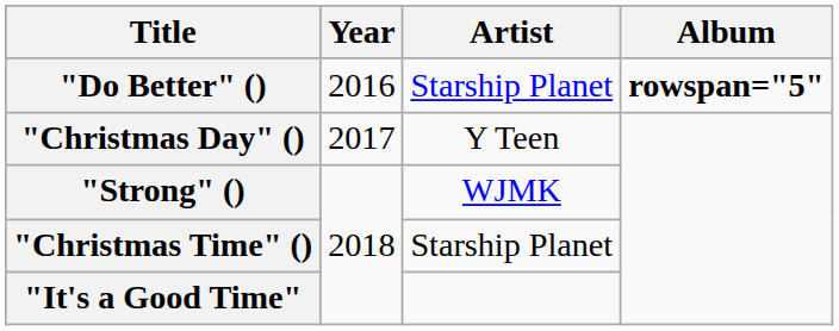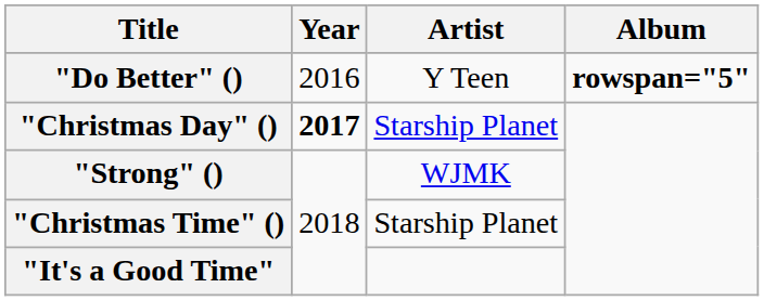"Do Better" () | Artist: Starship Planet -> Y Teen
"Christmas Day" () | Year: normal -> bold
"Christmas Day" () | Artist: Y Teen -> Starship Planet
